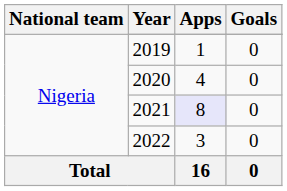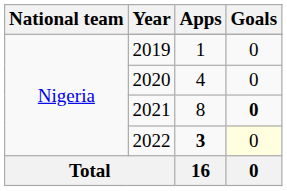2021 | Apps: lavender background -> no background
2021 | Goals: normal -> bold
2022 | Apps: normal -> bold
2022 | Goals: no background -> lightyellow background
